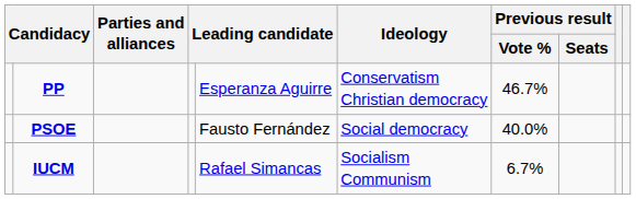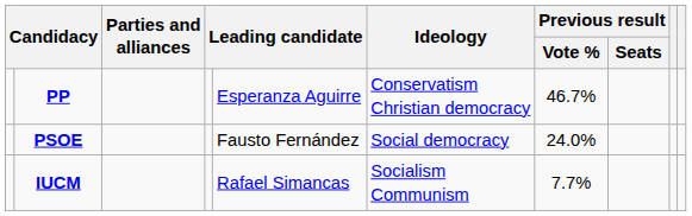PSOE | Previous result / Vote %: 40.0% -> 24.0%
IUCM | Previous result / Vote %: 6.7% -> 7.7%
